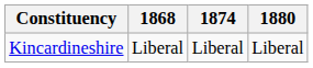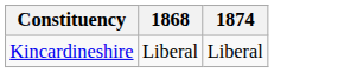- column: 1880 | Liberal
